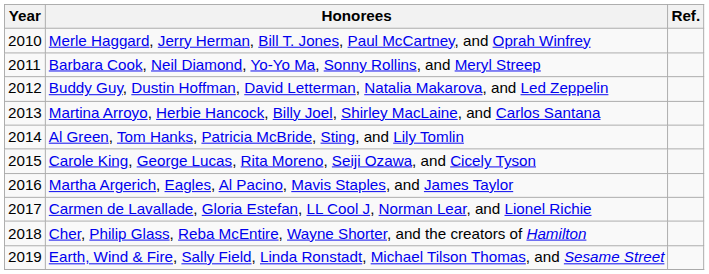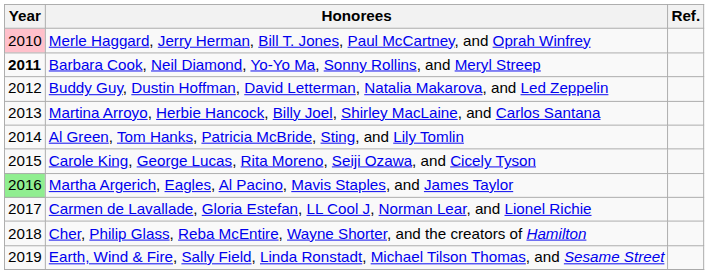row 2 | Year: no background -> pink background
row 3 | Year: normal -> bold
row 8 | Year: no background -> lightgreen background
